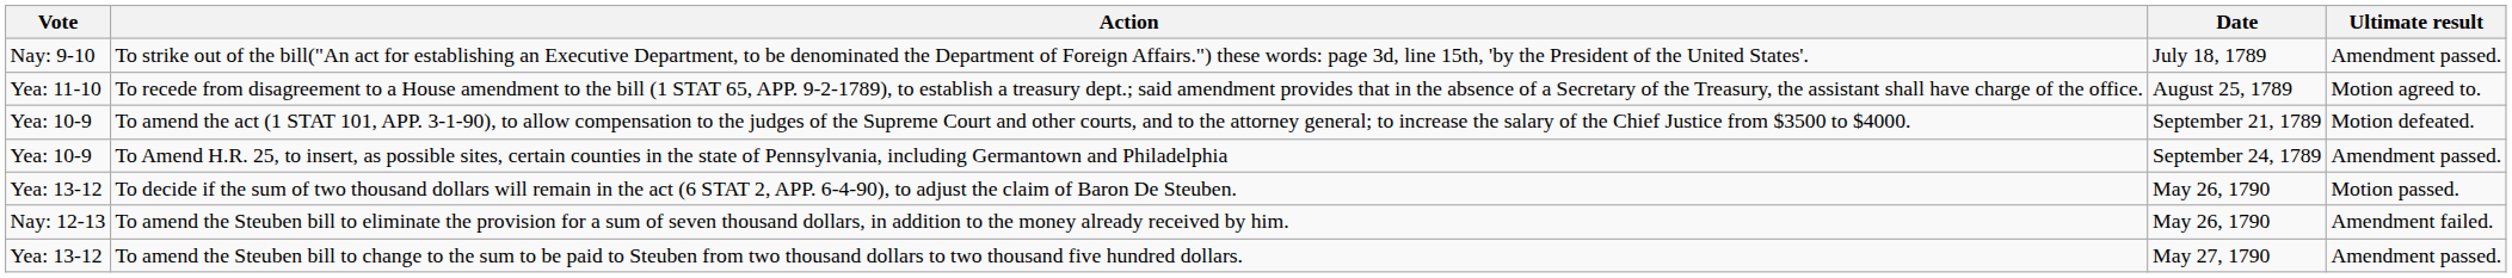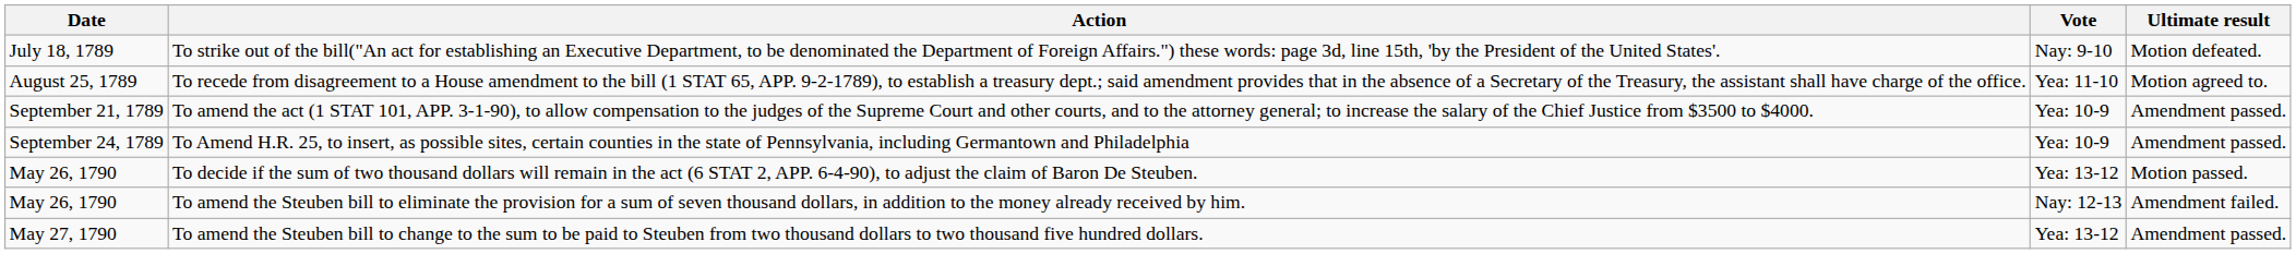columns swapped: Date <-> Vote
row 2 | Ultimate result: Amendment passed. -> Motion defeated.
row 4 | Ultimate result: Motion defeated. -> Amendment passed.
